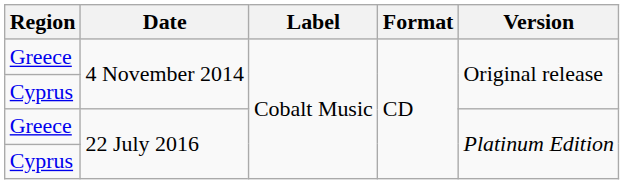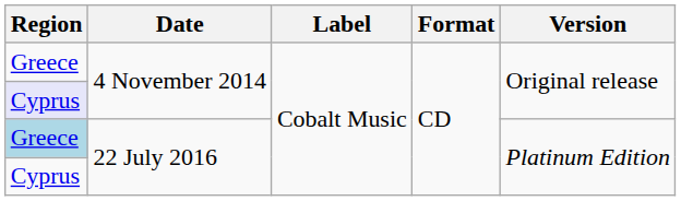Cyprus / 4 November 2014 | Region: no background -> lavender background
Greece / 22 July 2016 | Region: no background -> lightblue background
